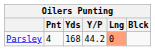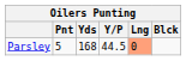Parsley | Pnt: 4 -> 5
Parsley | Y/P: 44.2 -> 44.5
